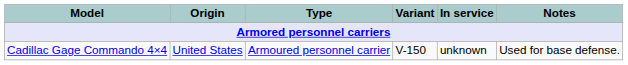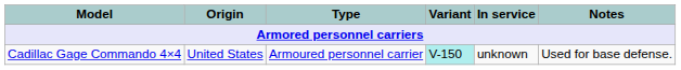Cadillac Gage Commando 4×4 | Variant: no background -> paleturquoise background
